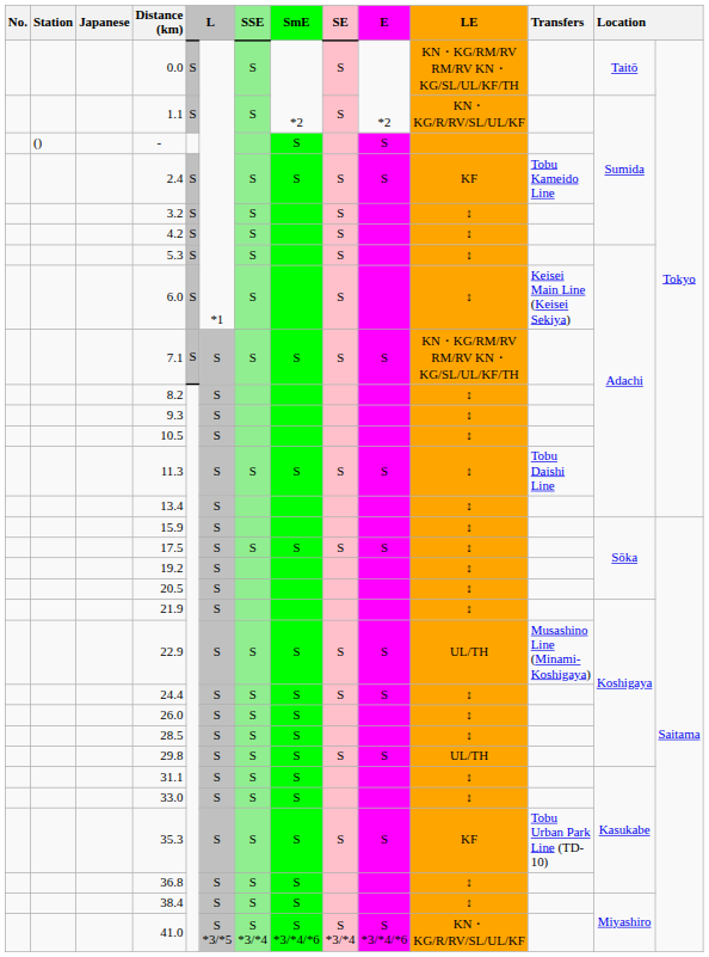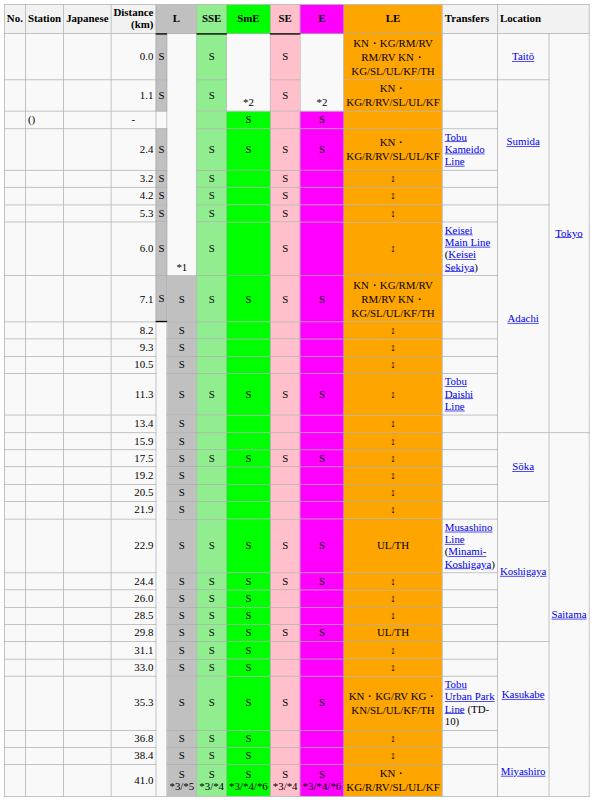2.4 | LE: KF -> KN・KG/R/RV/SL/UL/KF
35.3 | LE: KF -> KN・KG/RV KG・KN/SL/UL/KF/TH
